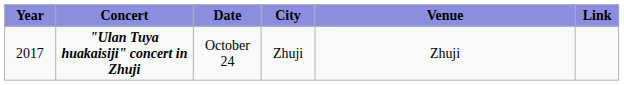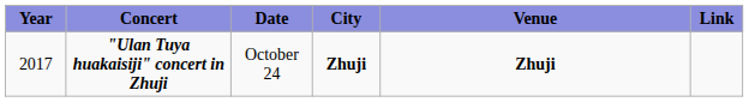"Ulan Tuya huakaisiji" concert in Zhuji | City: normal -> bold
"Ulan Tuya huakaisiji" concert in Zhuji | Venue: normal -> bold
